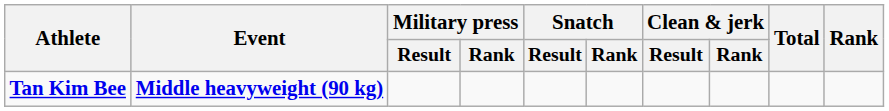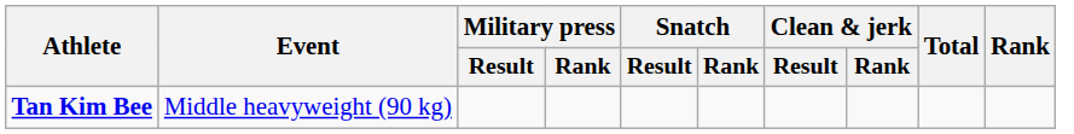Tan Kim Bee | Event: bold -> normal
